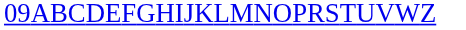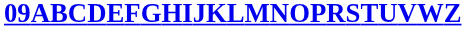row 1 | column 1: normal -> bold
